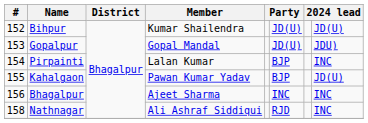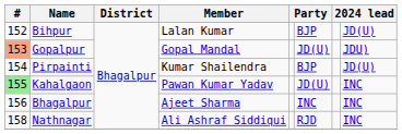Bihpur | Member: Kumar Shailendra -> Lalan Kumar
Bihpur | column 6: JD(U) -> BJP
Gopalpur | #: no background -> lightsalmon background
Pirpainti | Member: Lalan Kumar -> Kumar Shailendra
Pirpainti | column 8: INC -> JD(U)
Kahalgaon | #: no background -> lightgreen background
Kahalgaon | column 6: BJP -> JD(U)
Kahalgaon | column 8: JD(U) -> INC
